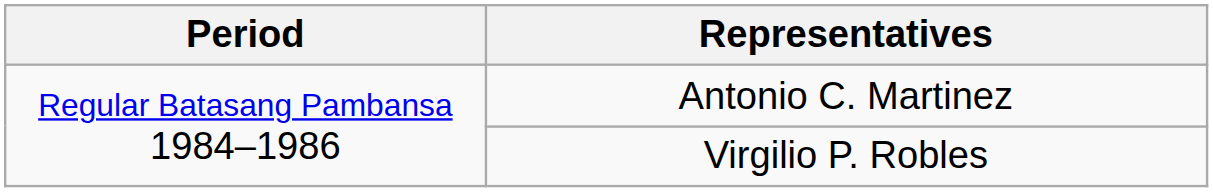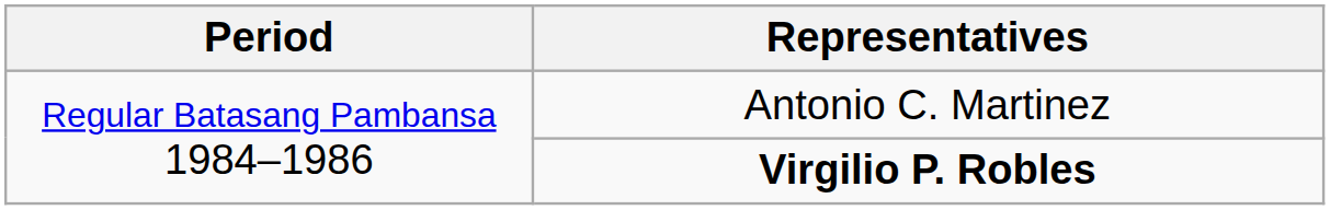Virgilio P. Robles | Representatives: normal -> bold
